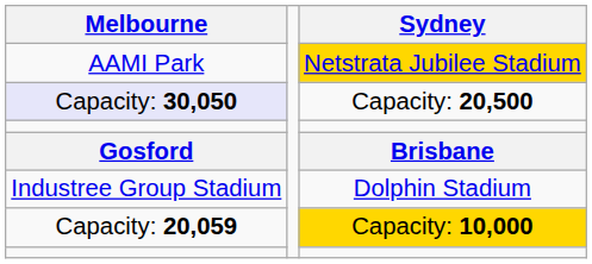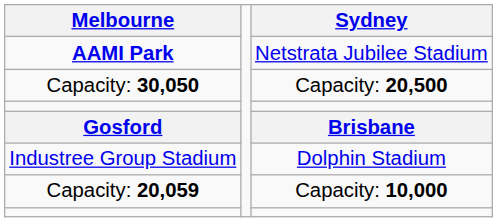AAMI Park | Melbourne: normal -> bold
AAMI Park | Sydney: gold background -> no background
Capacity: 30,050 | Melbourne: lavender background -> no background
Capacity: 20,059 | Sydney: gold background -> no background
